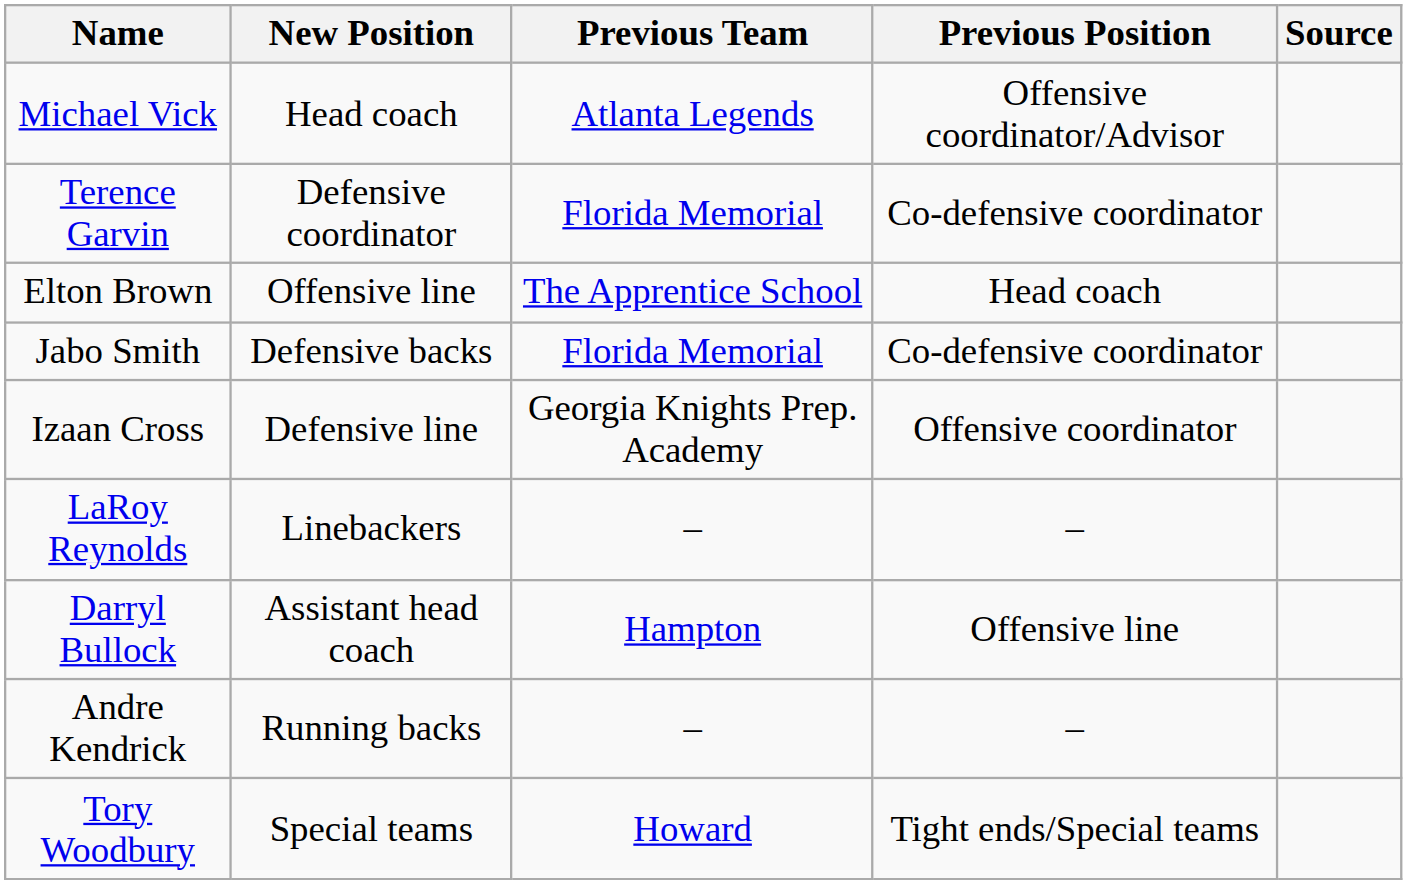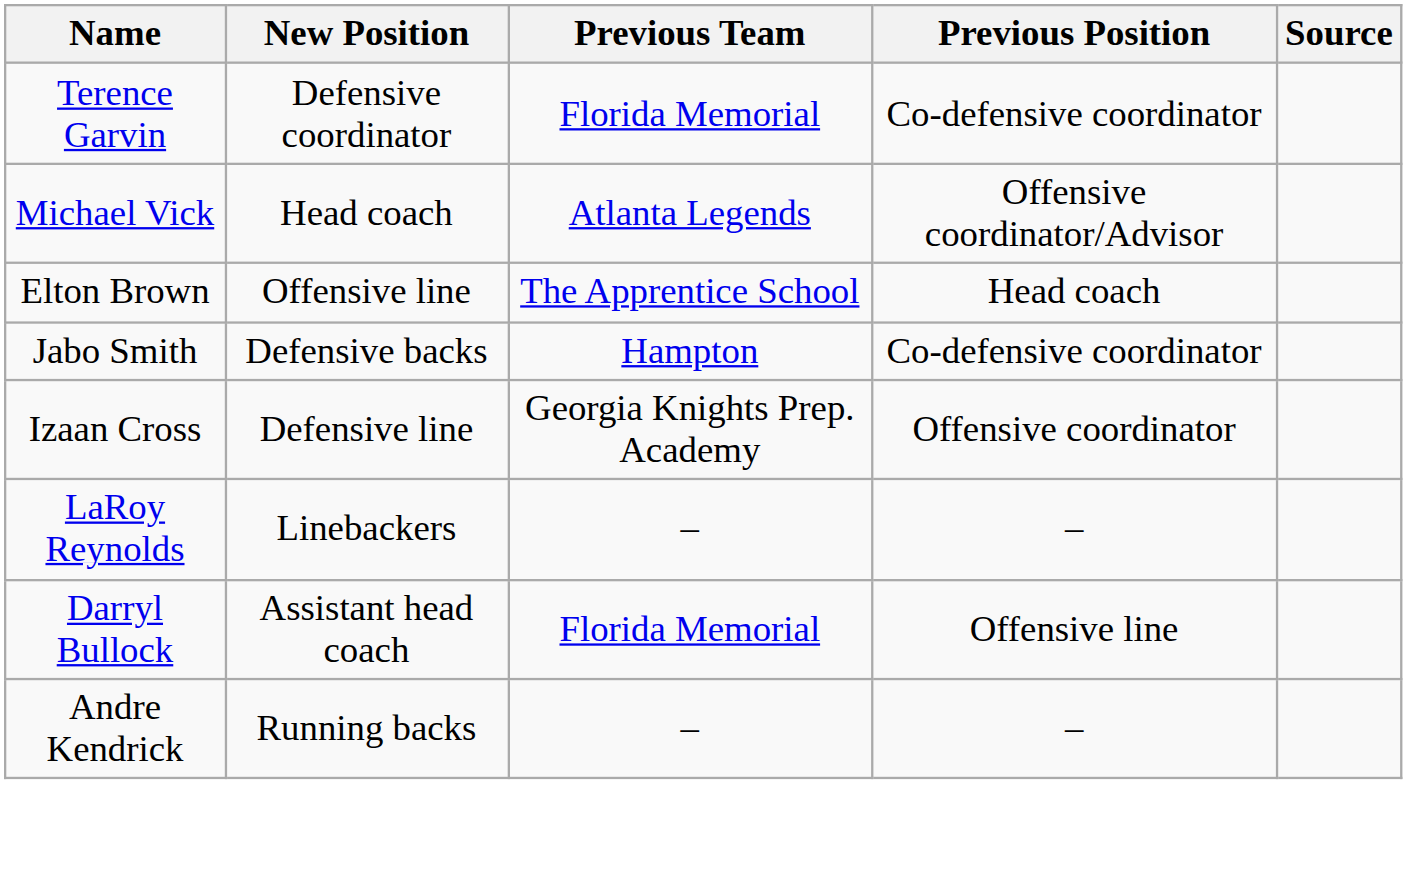rows swapped: Michael Vick <-> Terence Garvin
Jabo Smith | Previous Team: Florida Memorial -> Hampton
Darryl Bullock | Previous Team: Hampton -> Florida Memorial
- row: Tory Woodbury | Special teams | Howard | Tight ends/Special teams
